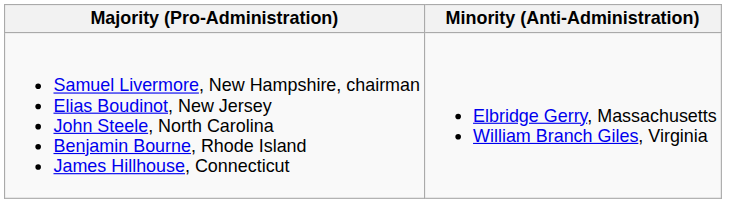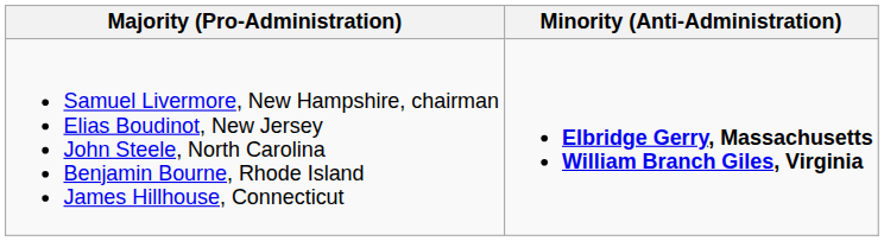row 2 | Minority (Anti-Administration): normal -> bold
